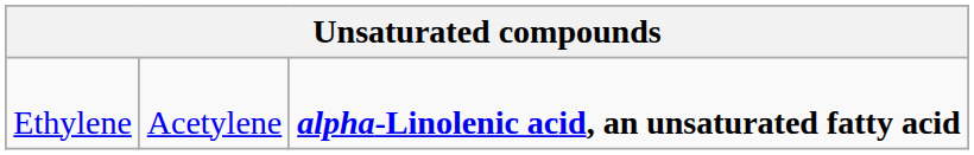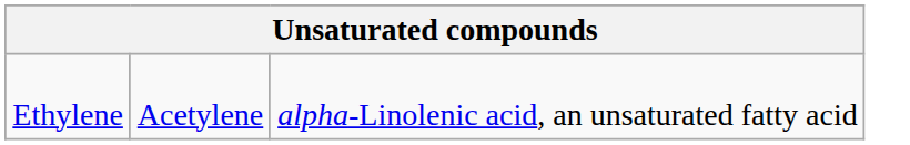Ethylene | column 3: bold -> normal
